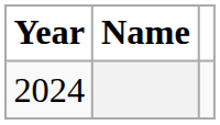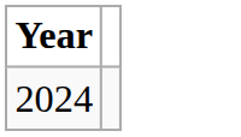- column: Name
